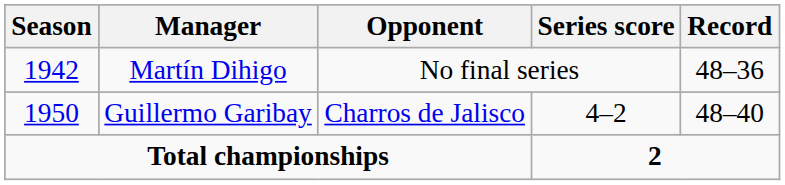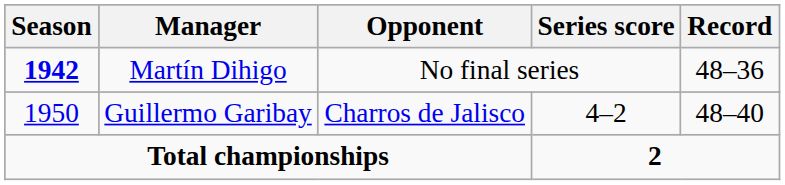Martín Dihigo | Season: normal -> bold
